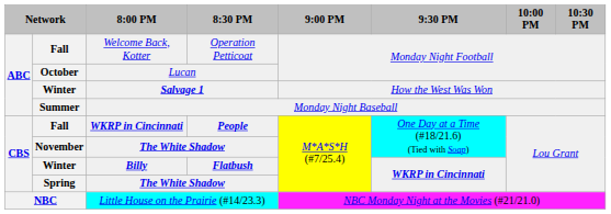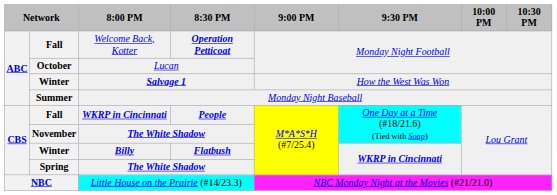Welcome Back, Kotter | 8:30 PM: normal -> bold
